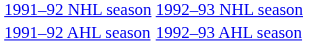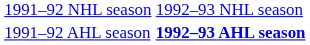1991–92 AHL season | column 2: normal -> bold
